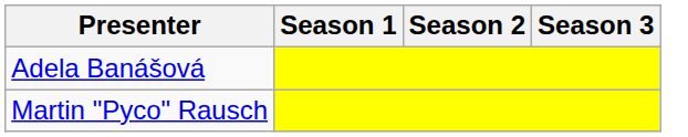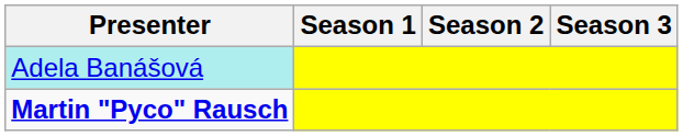Adela Banášová | Presenter: no background -> paleturquoise background
Martin "Pyco" Rausch | Presenter: normal -> bold
